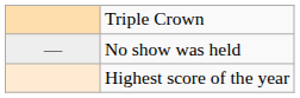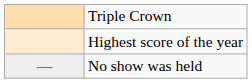rows swapped: Highest score of the year <-> No show was held
